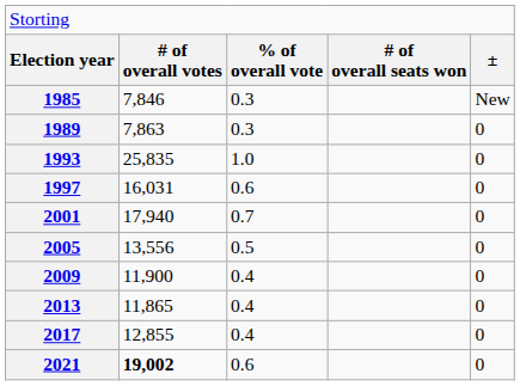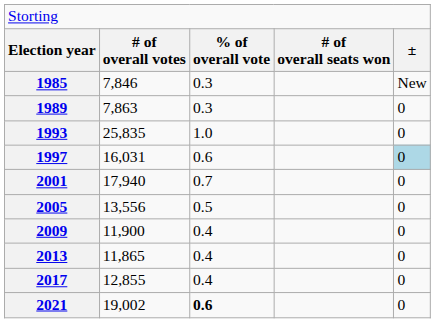1997 | column 5: no background -> lightblue background
2021 | column 2: bold -> normal
2021 | column 3: normal -> bold
